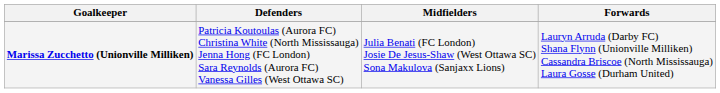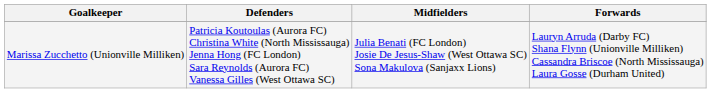Marissa Zucchetto (Unionville Milliken) | Goalkeeper: bold -> normal
